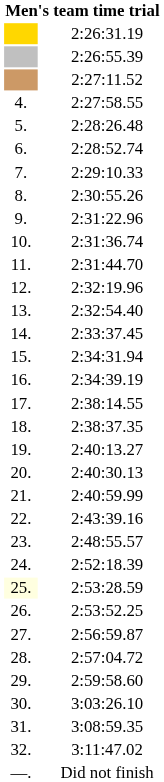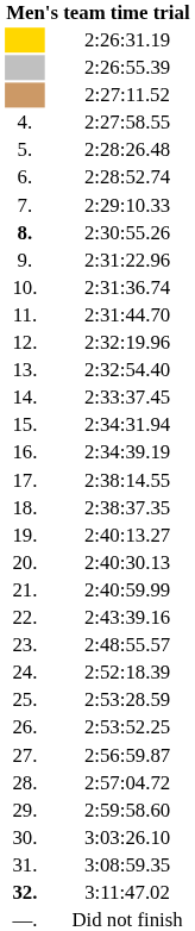2:30:55.26 | column 1: normal -> bold
2:53:28.59 | column 1: lightyellow background -> no background
3:11:47.02 | column 1: normal -> bold
